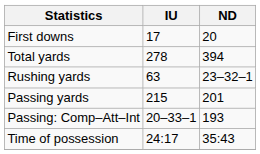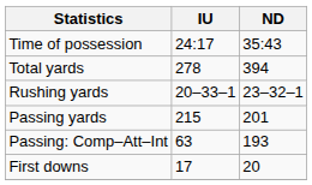rows swapped: First downs <-> Time of possession
Rushing yards | IU: 63 -> 20–33–1
Passing: Comp–Att–Int | IU: 20–33–1 -> 63
